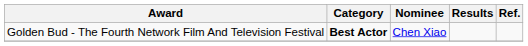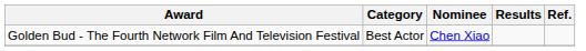Golden Bud - The Fourth Network Film And Television Festival | Category: bold -> normal
